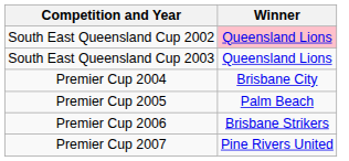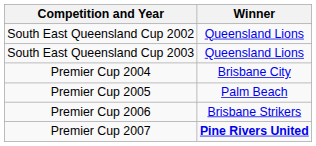South East Queensland Cup 2002 | Winner: pink background -> no background
Premier Cup 2007 | Winner: normal -> bold
